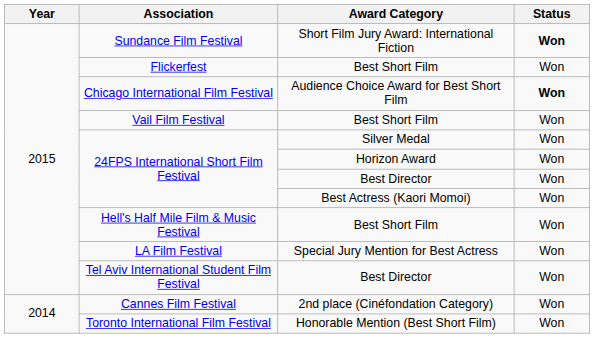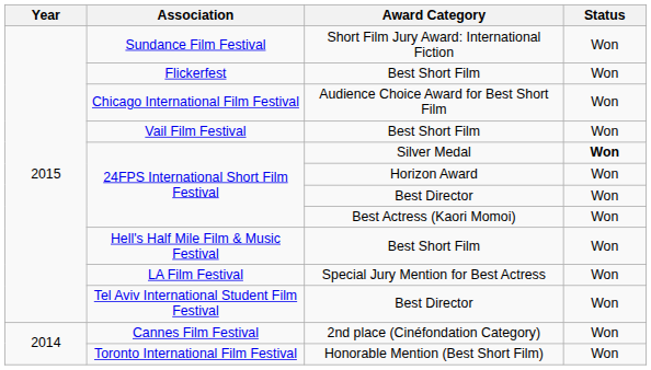Sundance Film Festival | Status: bold -> normal
Chicago International Film Festival | Status: bold -> normal
24FPS International Short Film Festival / Silver Medal | Status: normal -> bold
